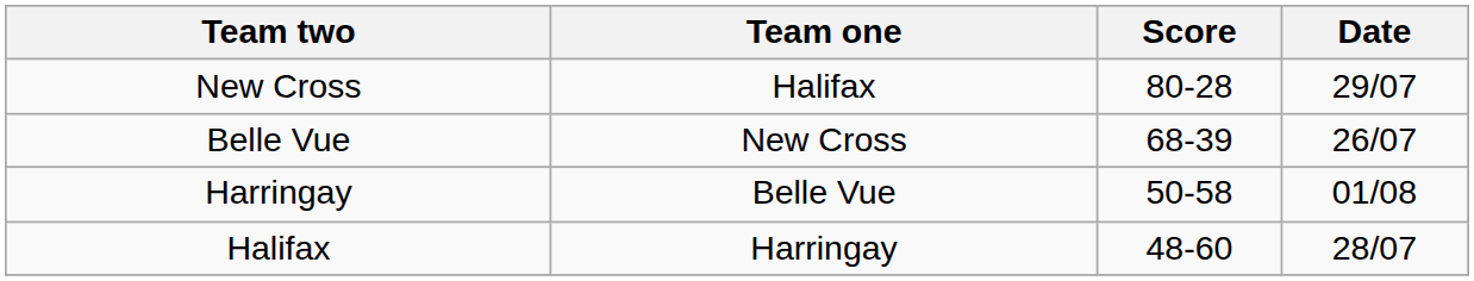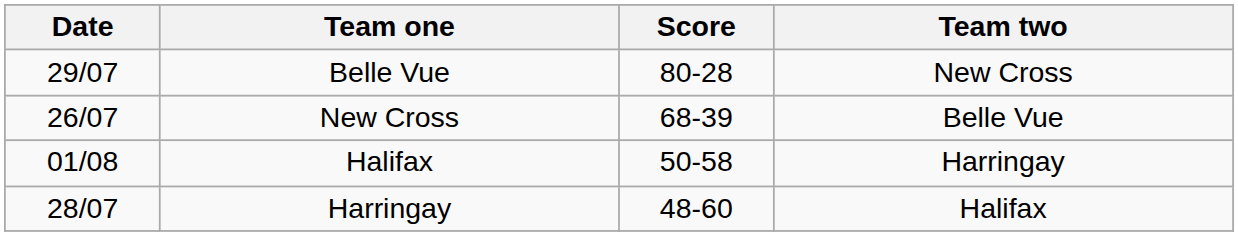columns swapped: Date <-> Team two
row 2 | Team one: Halifax -> Belle Vue
row 4 | Team one: Belle Vue -> Halifax
